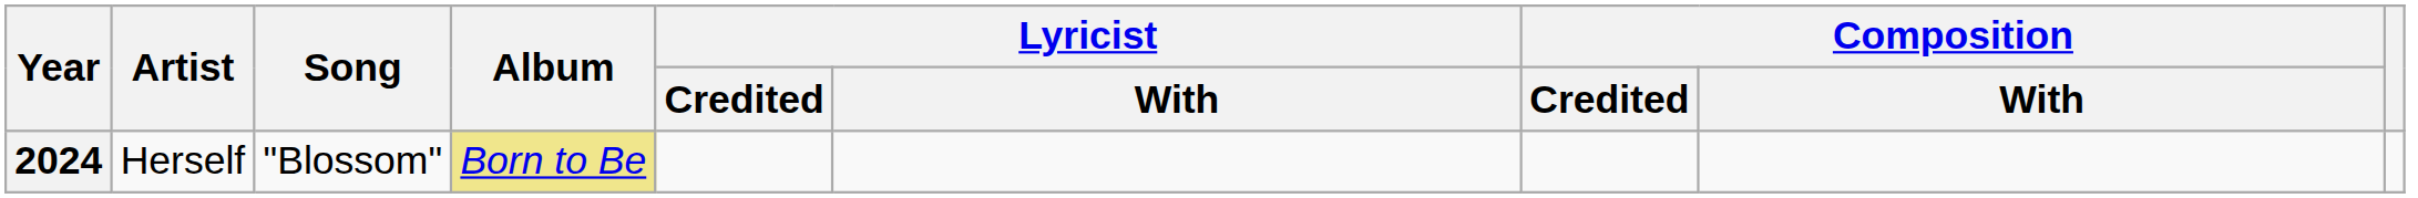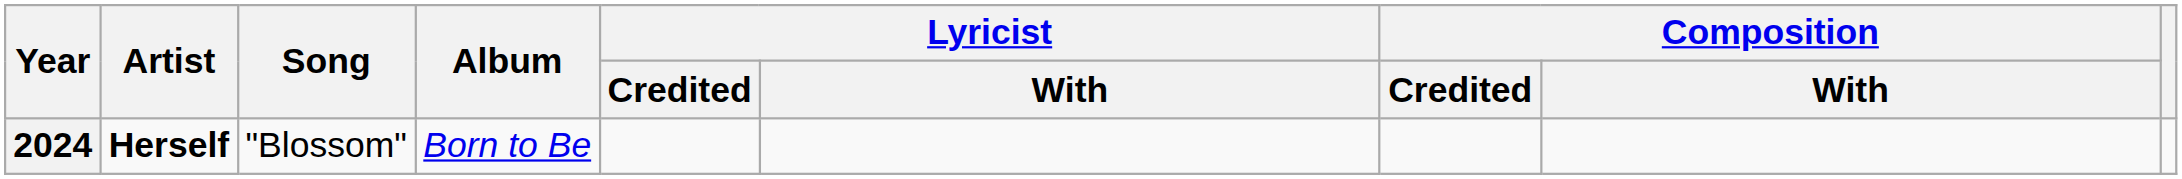2024 | Artist: normal -> bold
2024 | Album: khaki background -> no background
